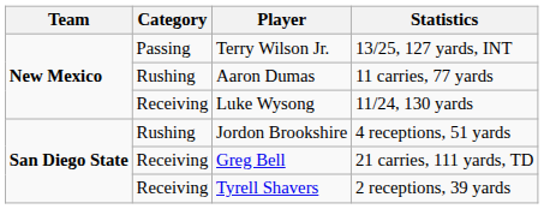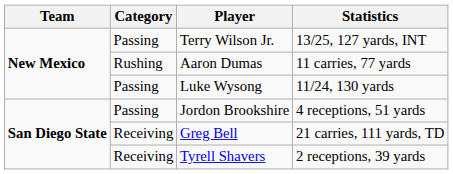Luke Wysong | Category: Receiving -> Passing
Jordon Brookshire | Category: Rushing -> Passing
